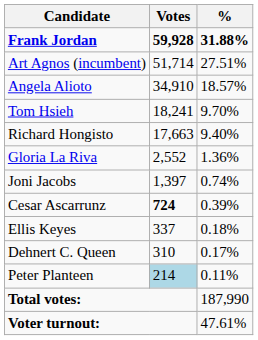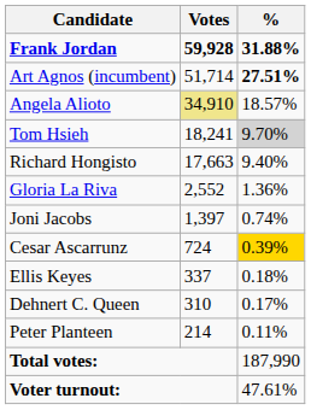Art Agnos (incumbent) | %: normal -> bold
Angela Alioto | Votes: no background -> khaki background
Tom Hsieh | %: no background -> lightgrey background
Cesar Ascarrunz | Votes: bold -> normal
Cesar Ascarrunz | %: no background -> gold background
Peter Planteen | Votes: lightblue background -> no background
